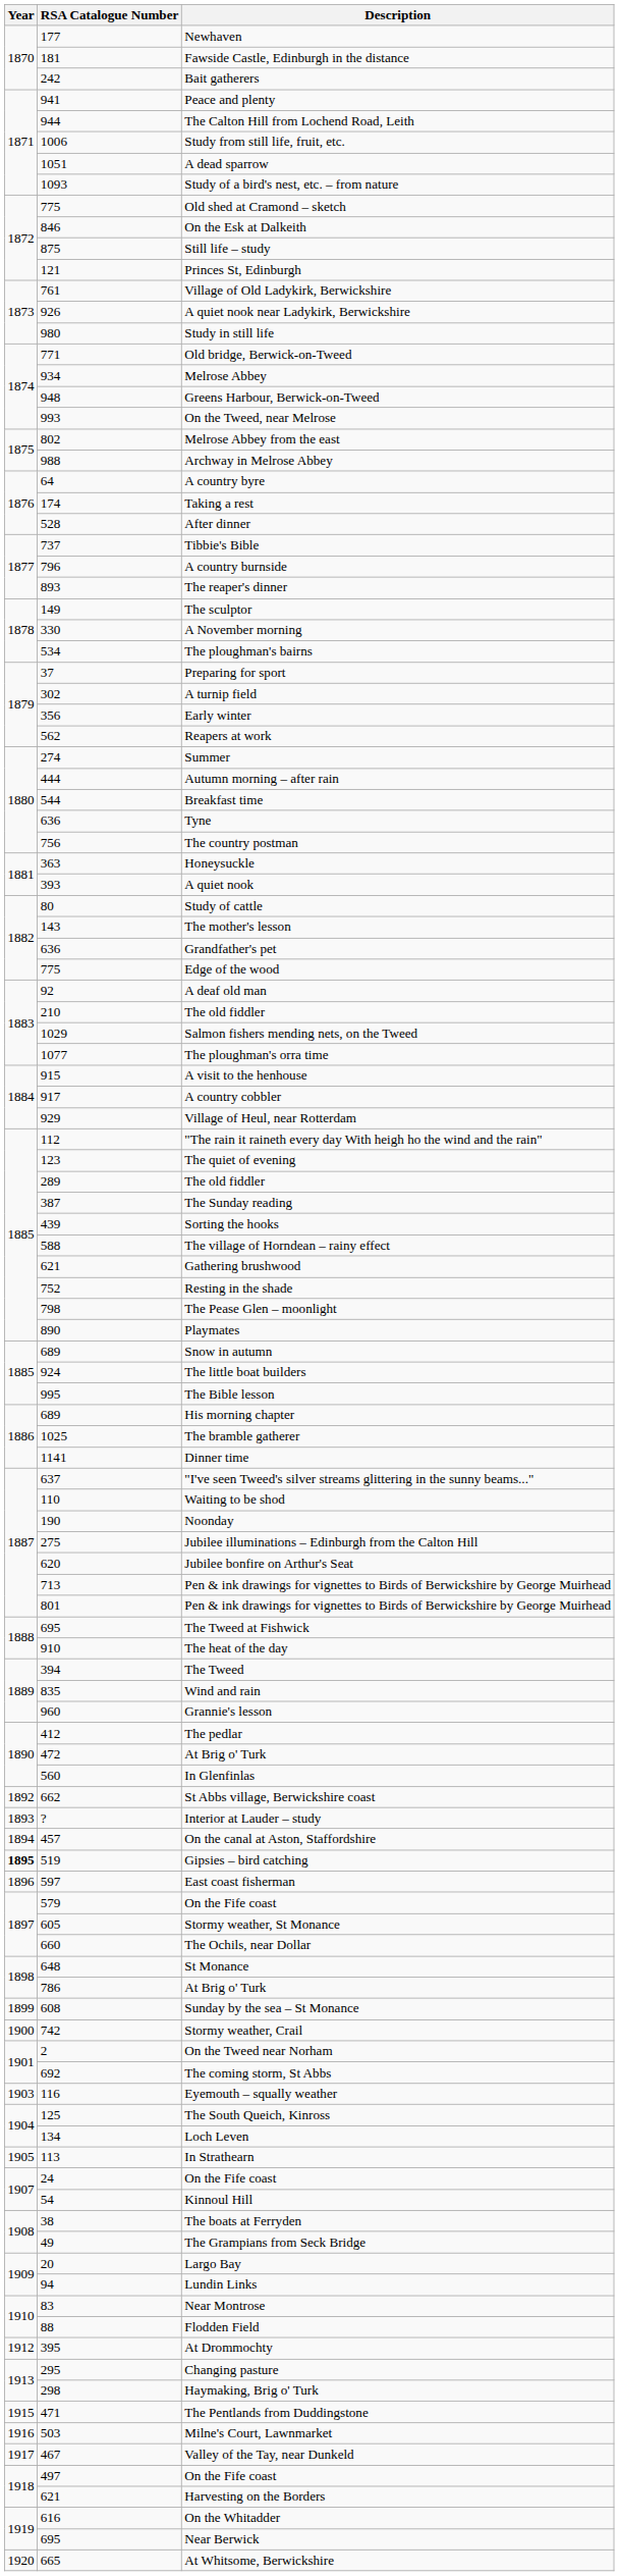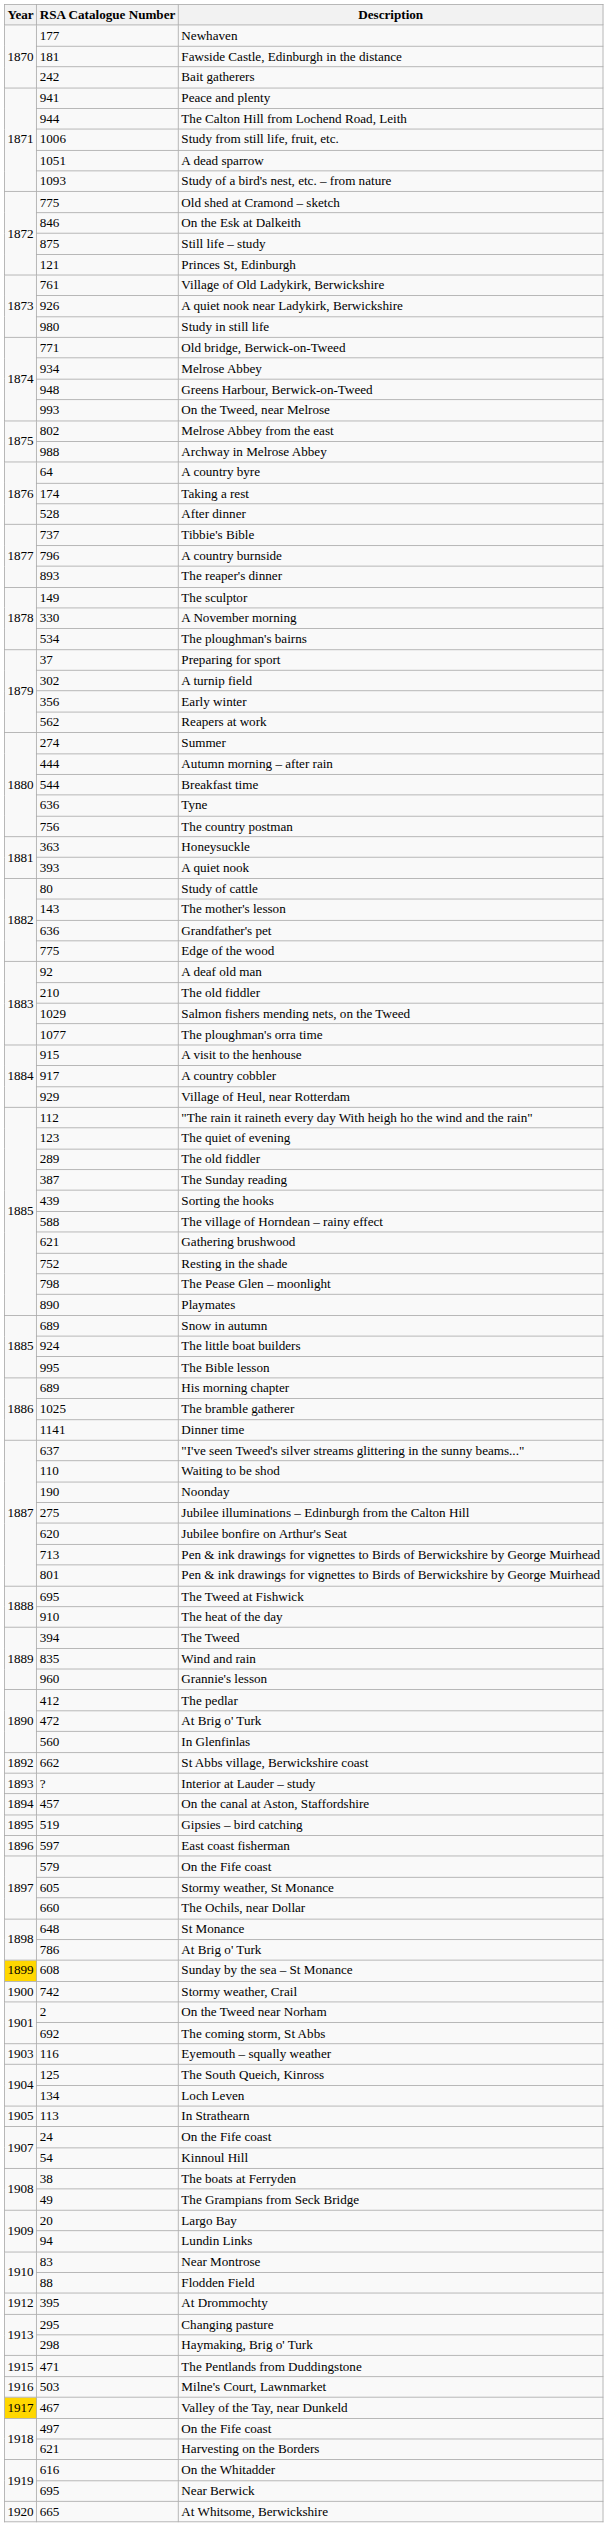Gipsies – bird catching | Year: bold -> normal
Sunday by the sea – St Monance | Year: no background -> gold background
Valley of the Tay, near Dunkeld | Year: no background -> gold background
